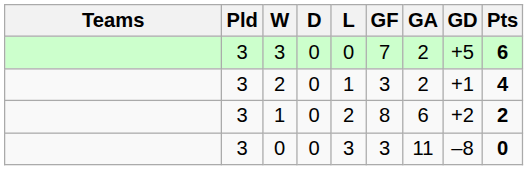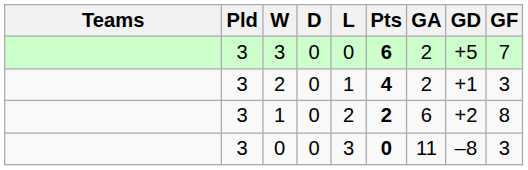columns swapped: GF <-> Pts
